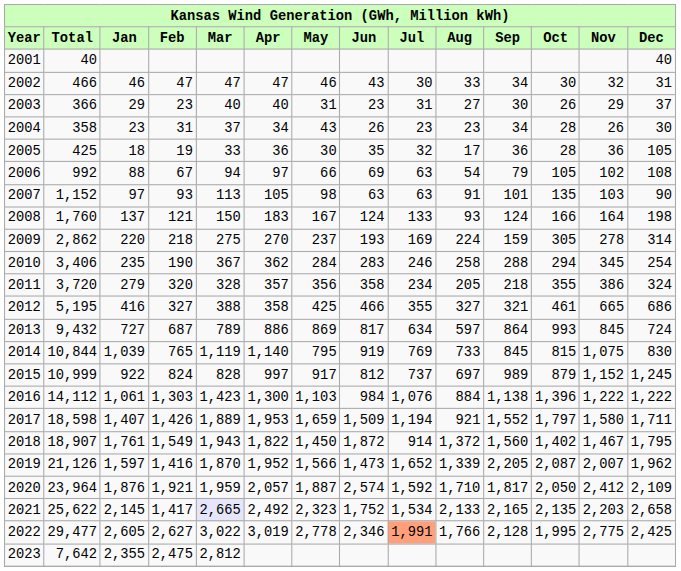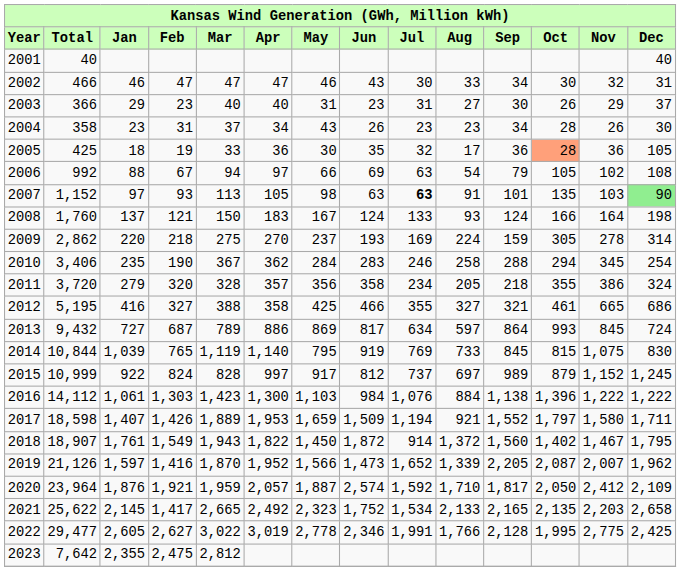2005 | Oct: no background -> lightsalmon background
2007 | Jul: normal -> bold
2007 | Dec: no background -> lightgreen background
2021 | Mar: lavender background -> no background
2022 | Jul: lightsalmon background -> no background
